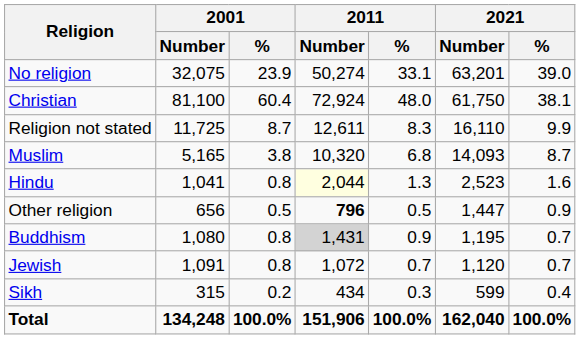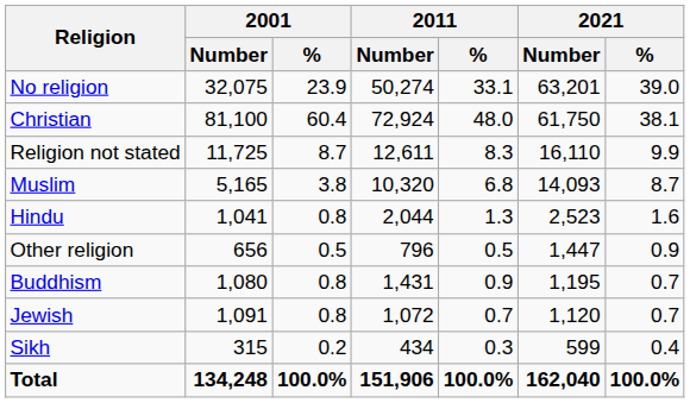Hindu | 2011 / Number: lightyellow background -> no background
Other religion | 2011 / Number: bold -> normal
Buddhism | 2011 / Number: lightgrey background -> no background
